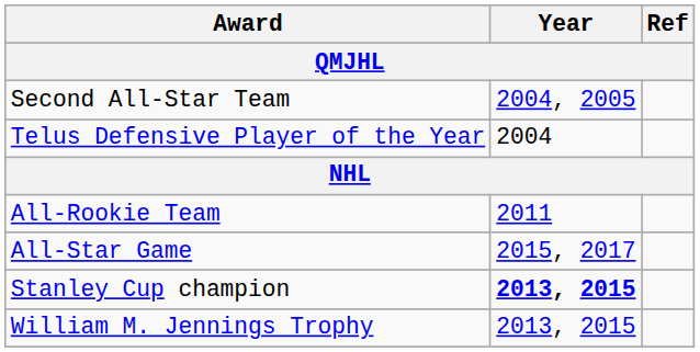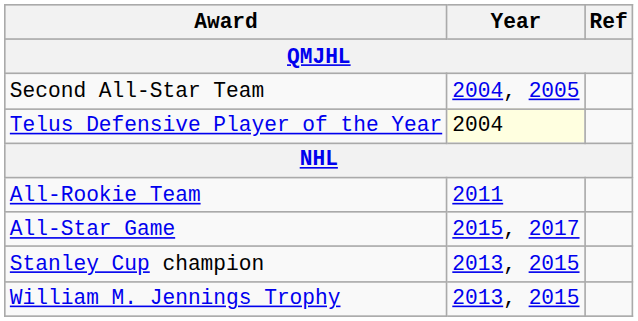Telus Defensive Player of the Year | Year: no background -> lightyellow background
Stanley Cup champion | Year: bold -> normal
